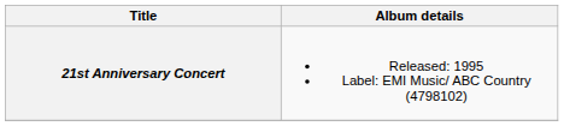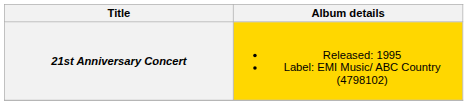21st Anniversary Concert | Album details: no background -> gold background
